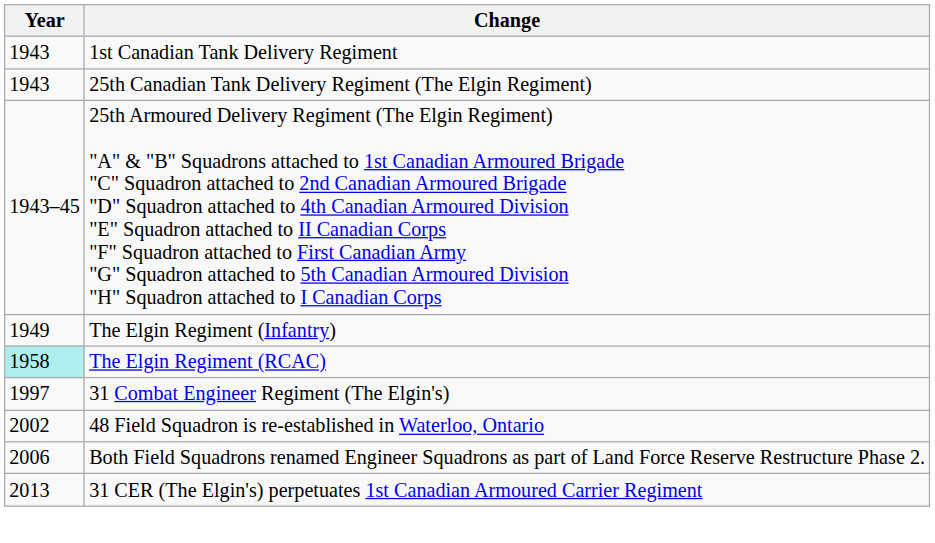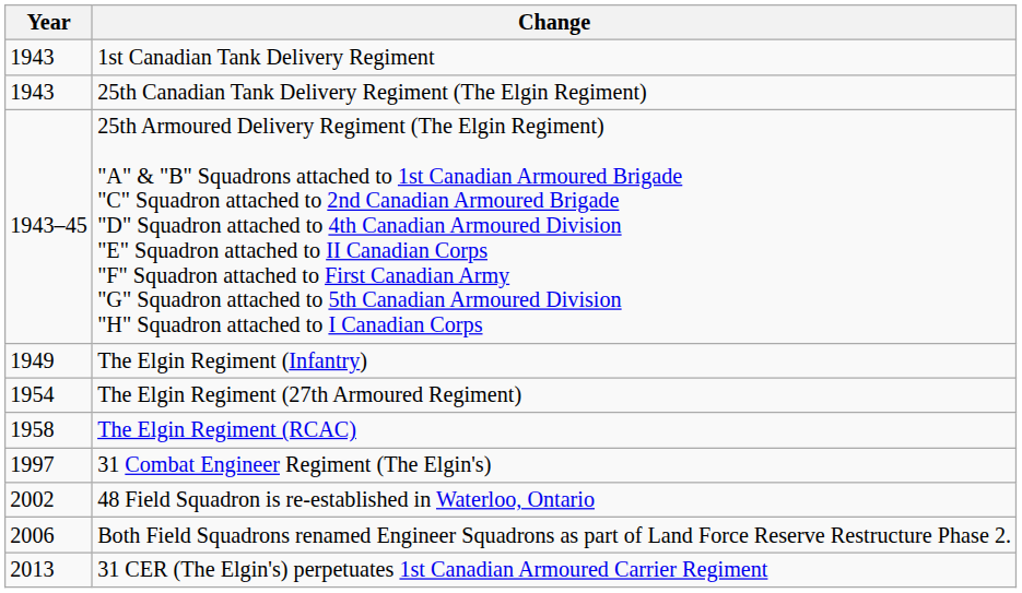+ row: 1954 | The Elgin Regiment (27th Armoured Regiment)
The Elgin Regiment (RCAC) | Year: paleturquoise background -> no background
